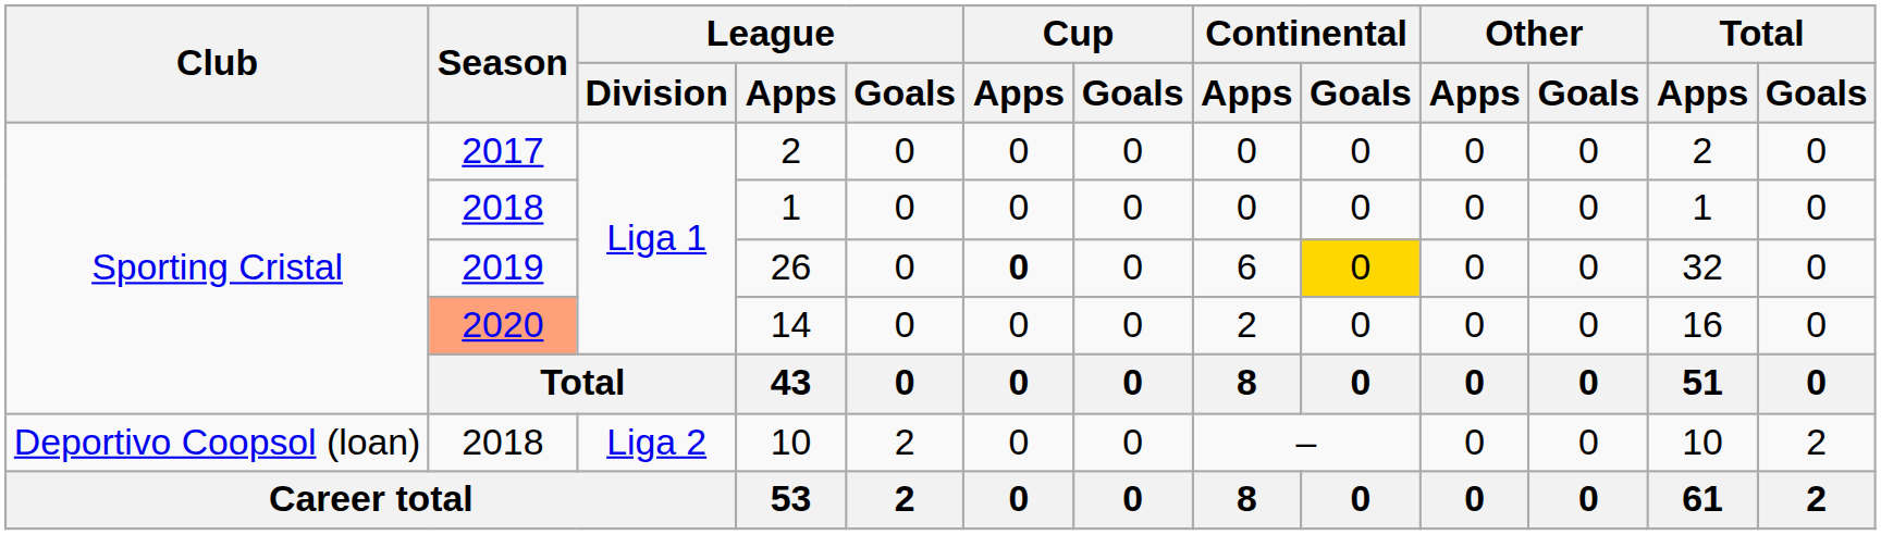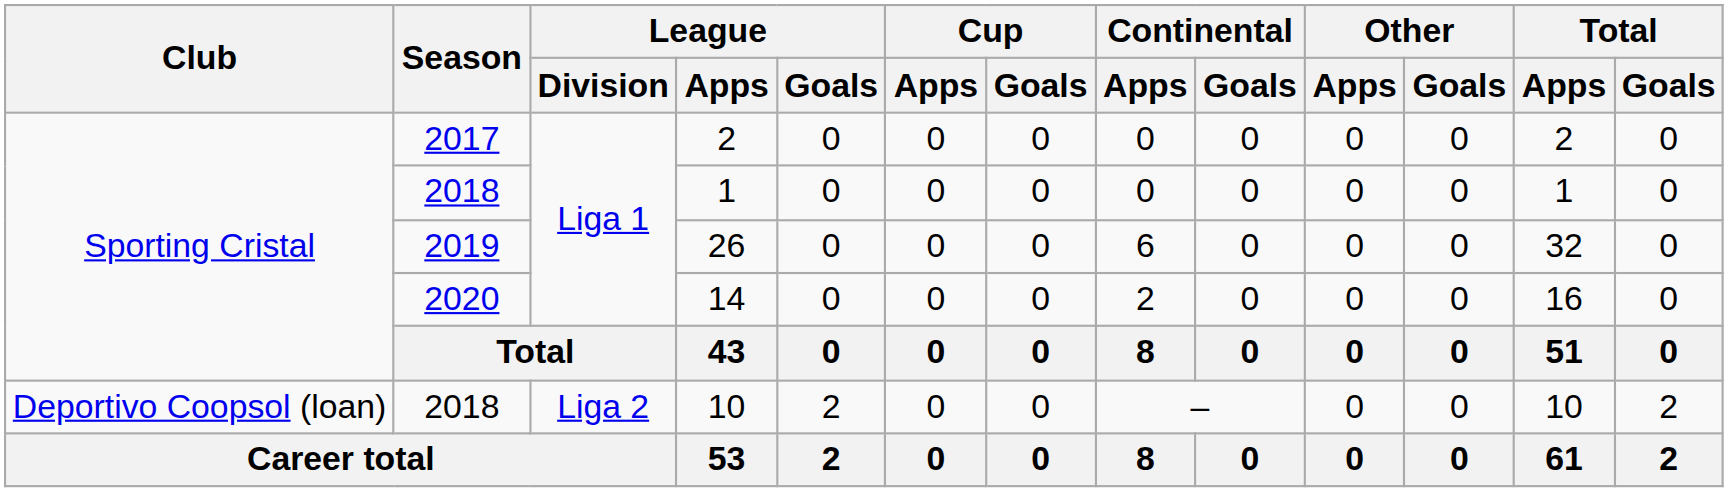26 | Cup / Apps: bold -> normal
26 | Continental / Goals: gold background -> no background
14 | Season: lightsalmon background -> no background
